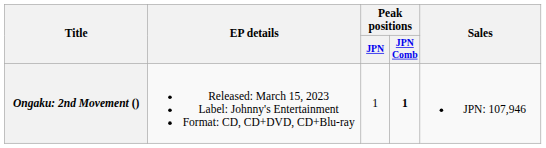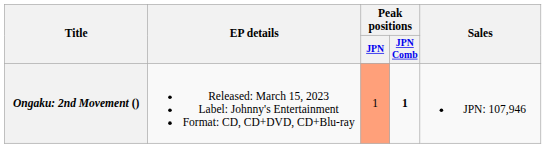Ongaku: 2nd Movement () | Peak positions / JPN: no background -> lightsalmon background
